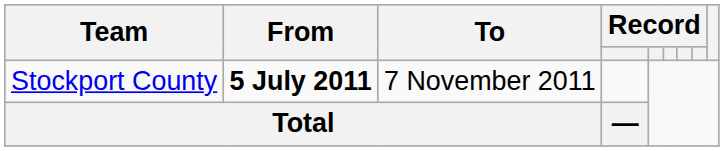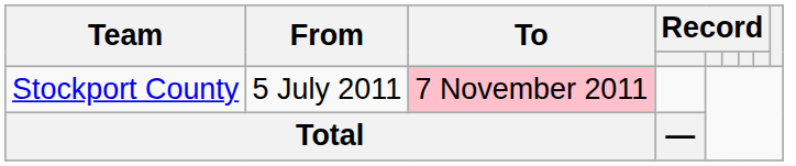Stockport County | From: bold -> normal
Stockport County | To: no background -> pink background
